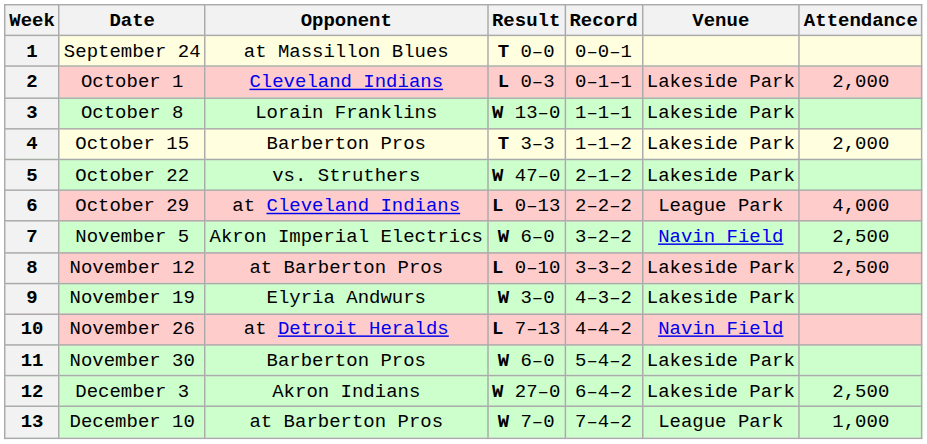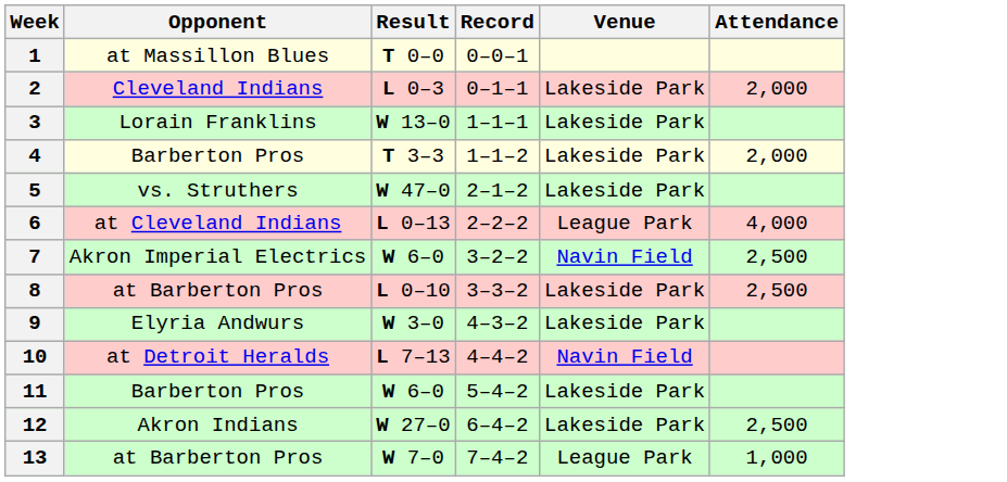- column: Date | September 24 | October 1 | October 8 | October 15 | October 22 | October 29 | November 5 | November 12 | November 19 | November 26 | November 30 | December 3 | December 10
